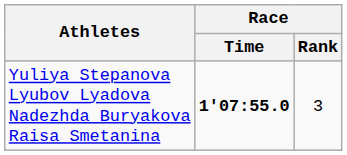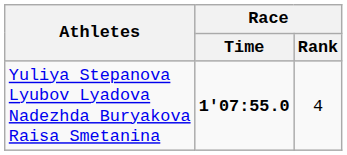row 3 | Race / Rank: 3 -> 4
